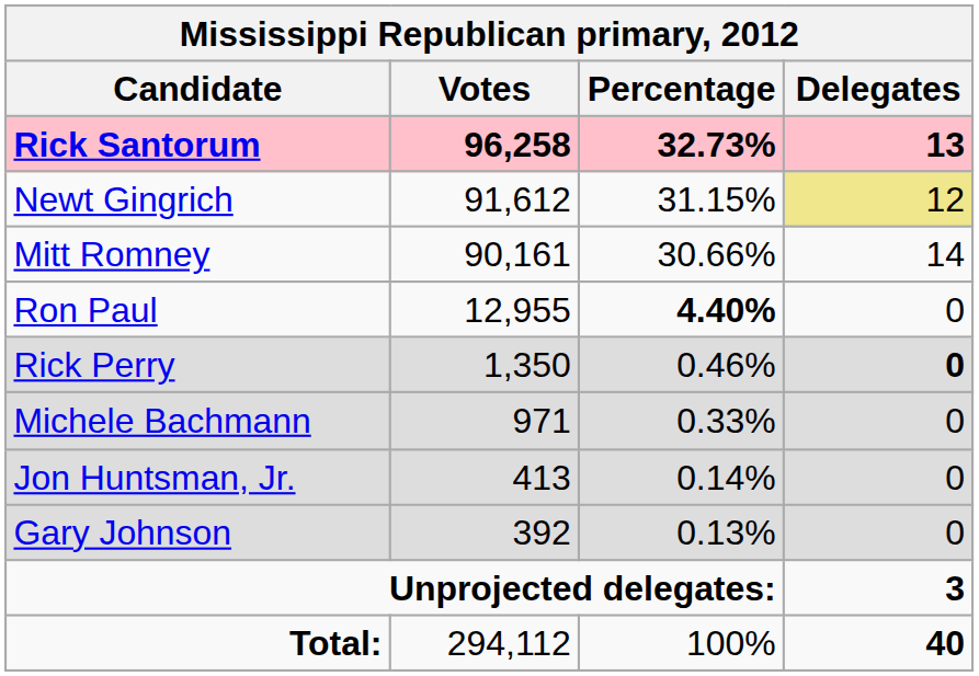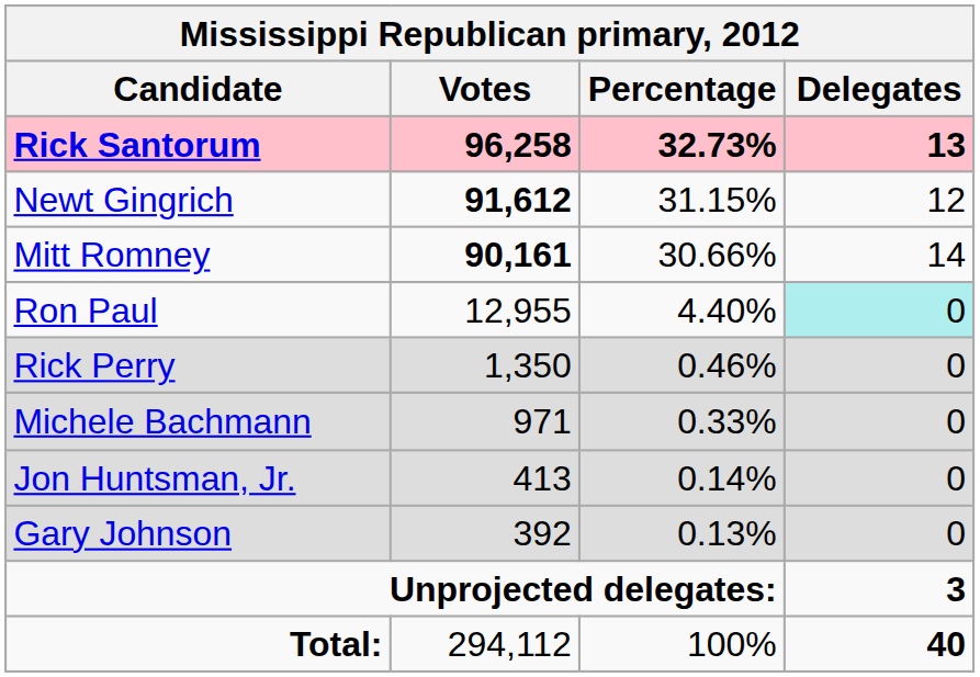Newt Gingrich | Votes: normal -> bold
Newt Gingrich | Delegates: khaki background -> no background
Mitt Romney | Votes: normal -> bold
Ron Paul | Percentage: bold -> normal
Ron Paul | Delegates: no background -> paleturquoise background
Rick Perry | Delegates: bold -> normal
